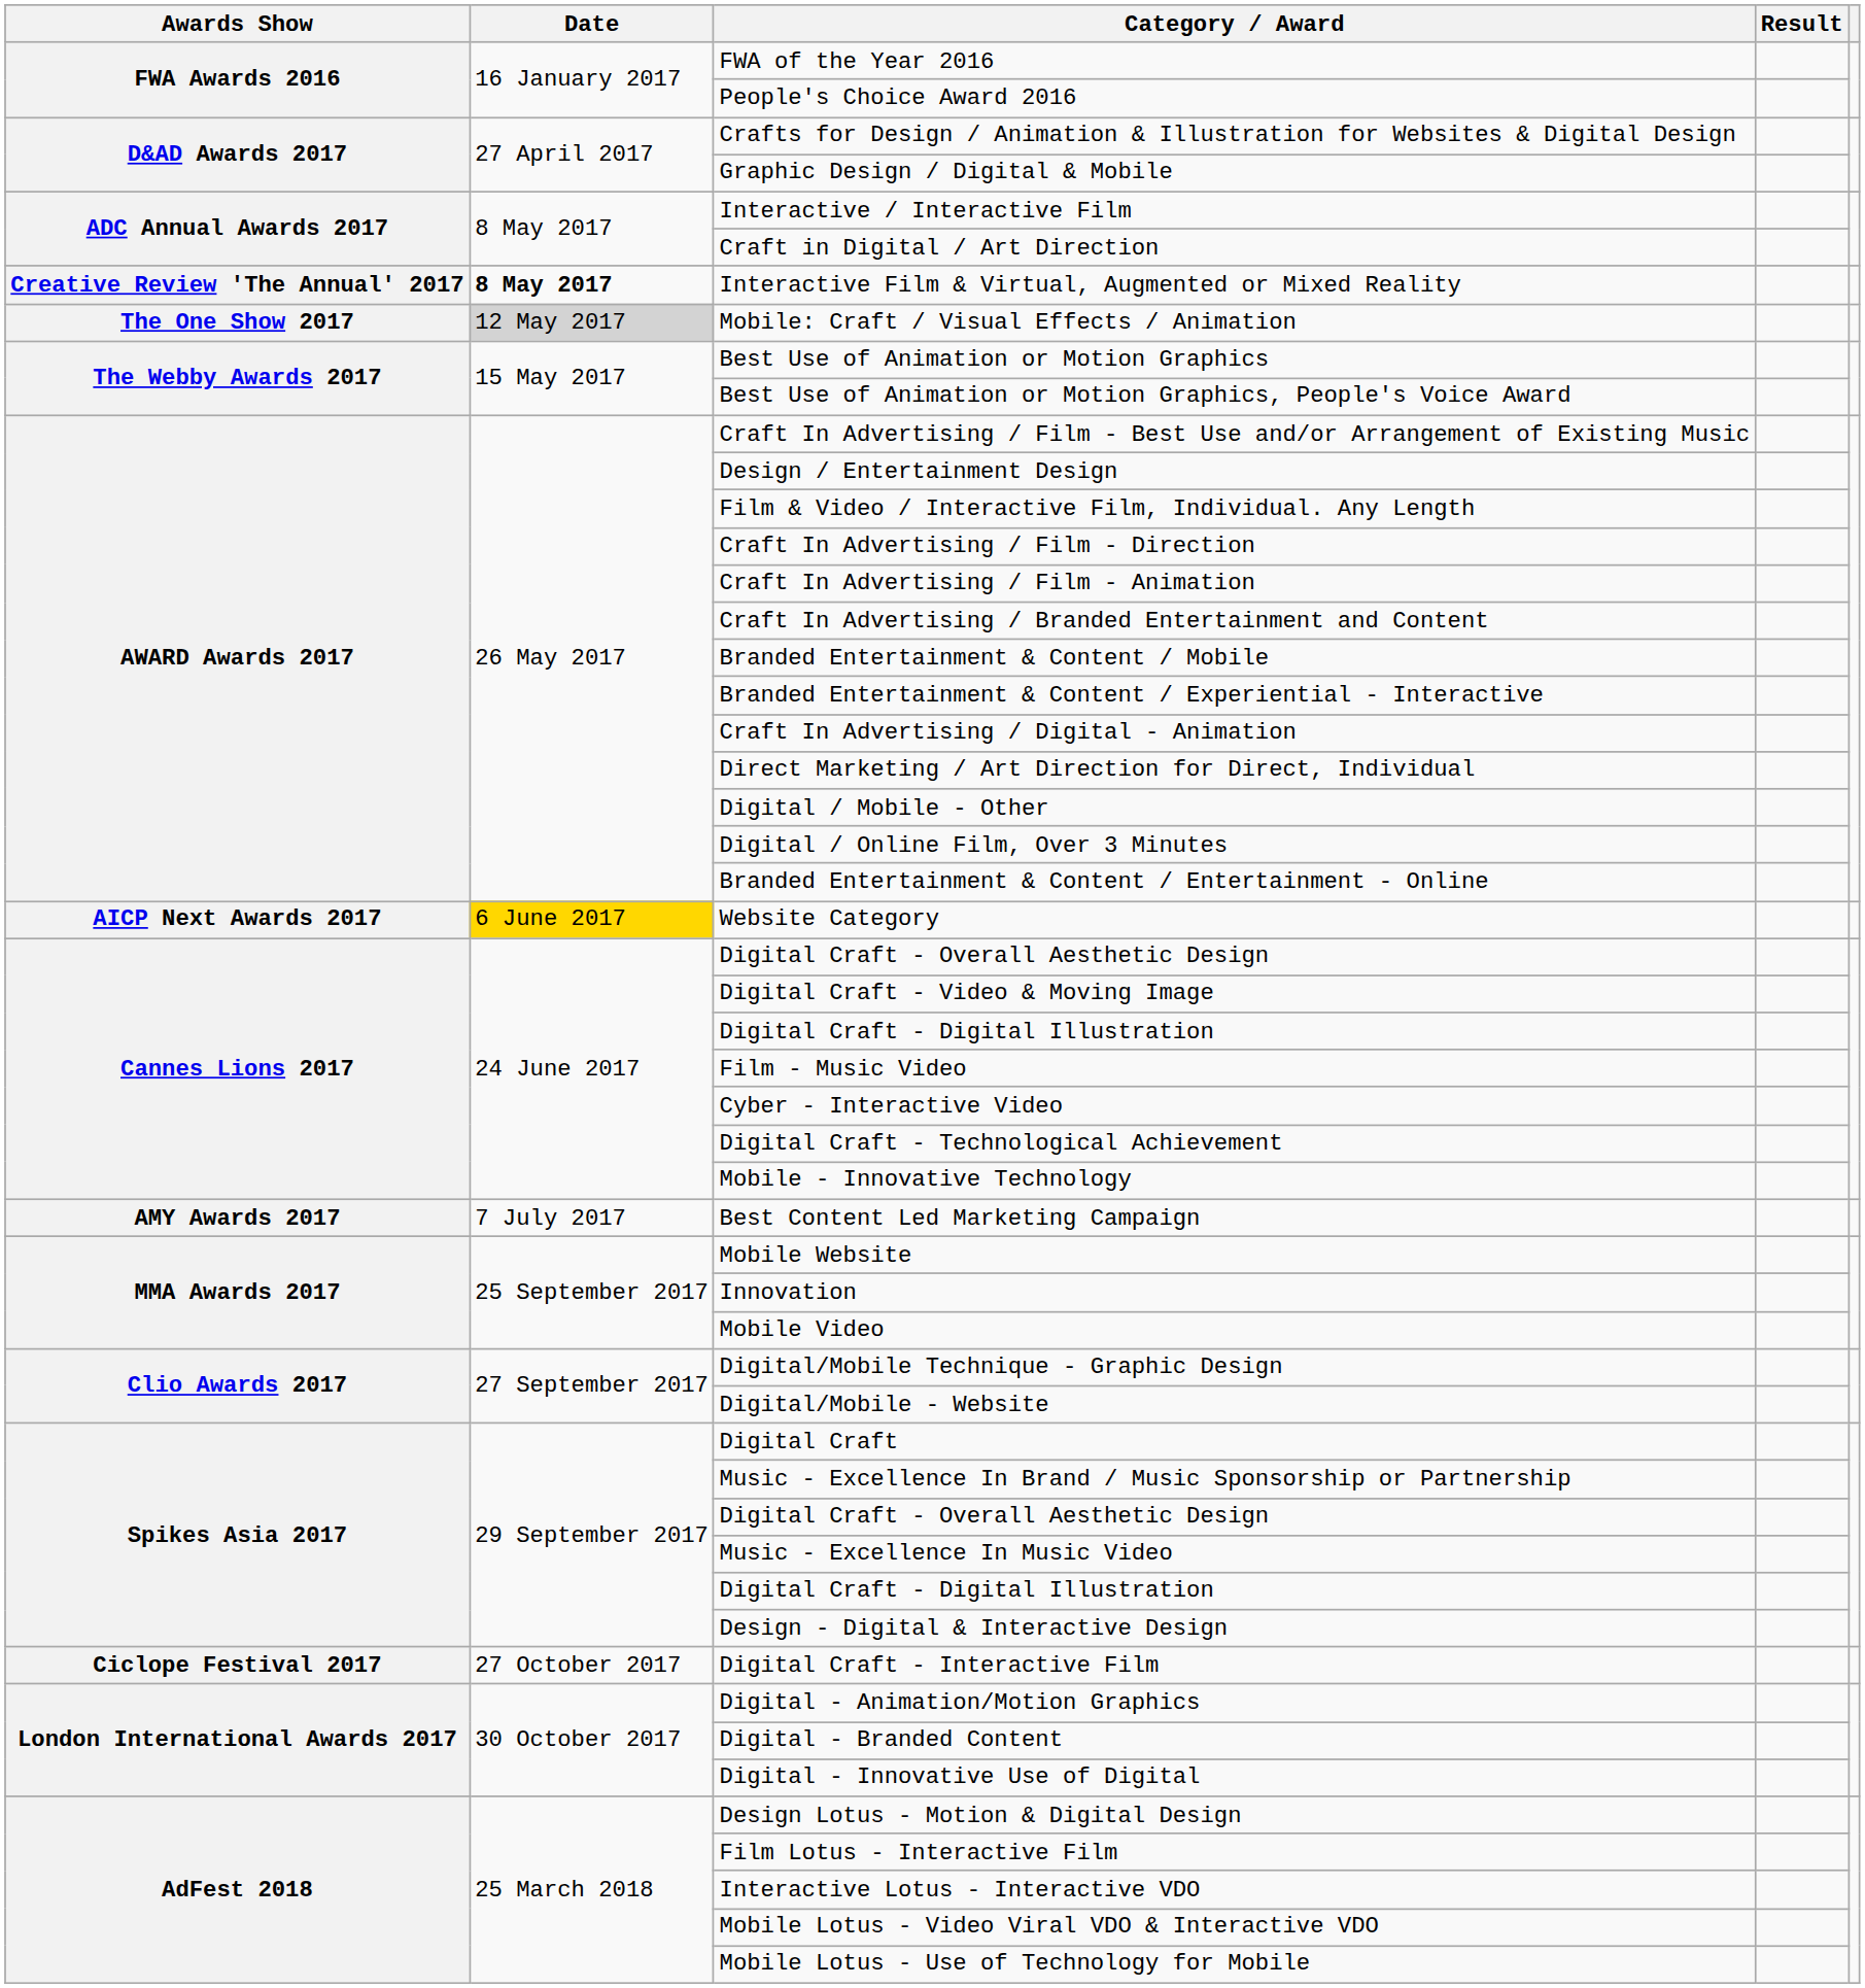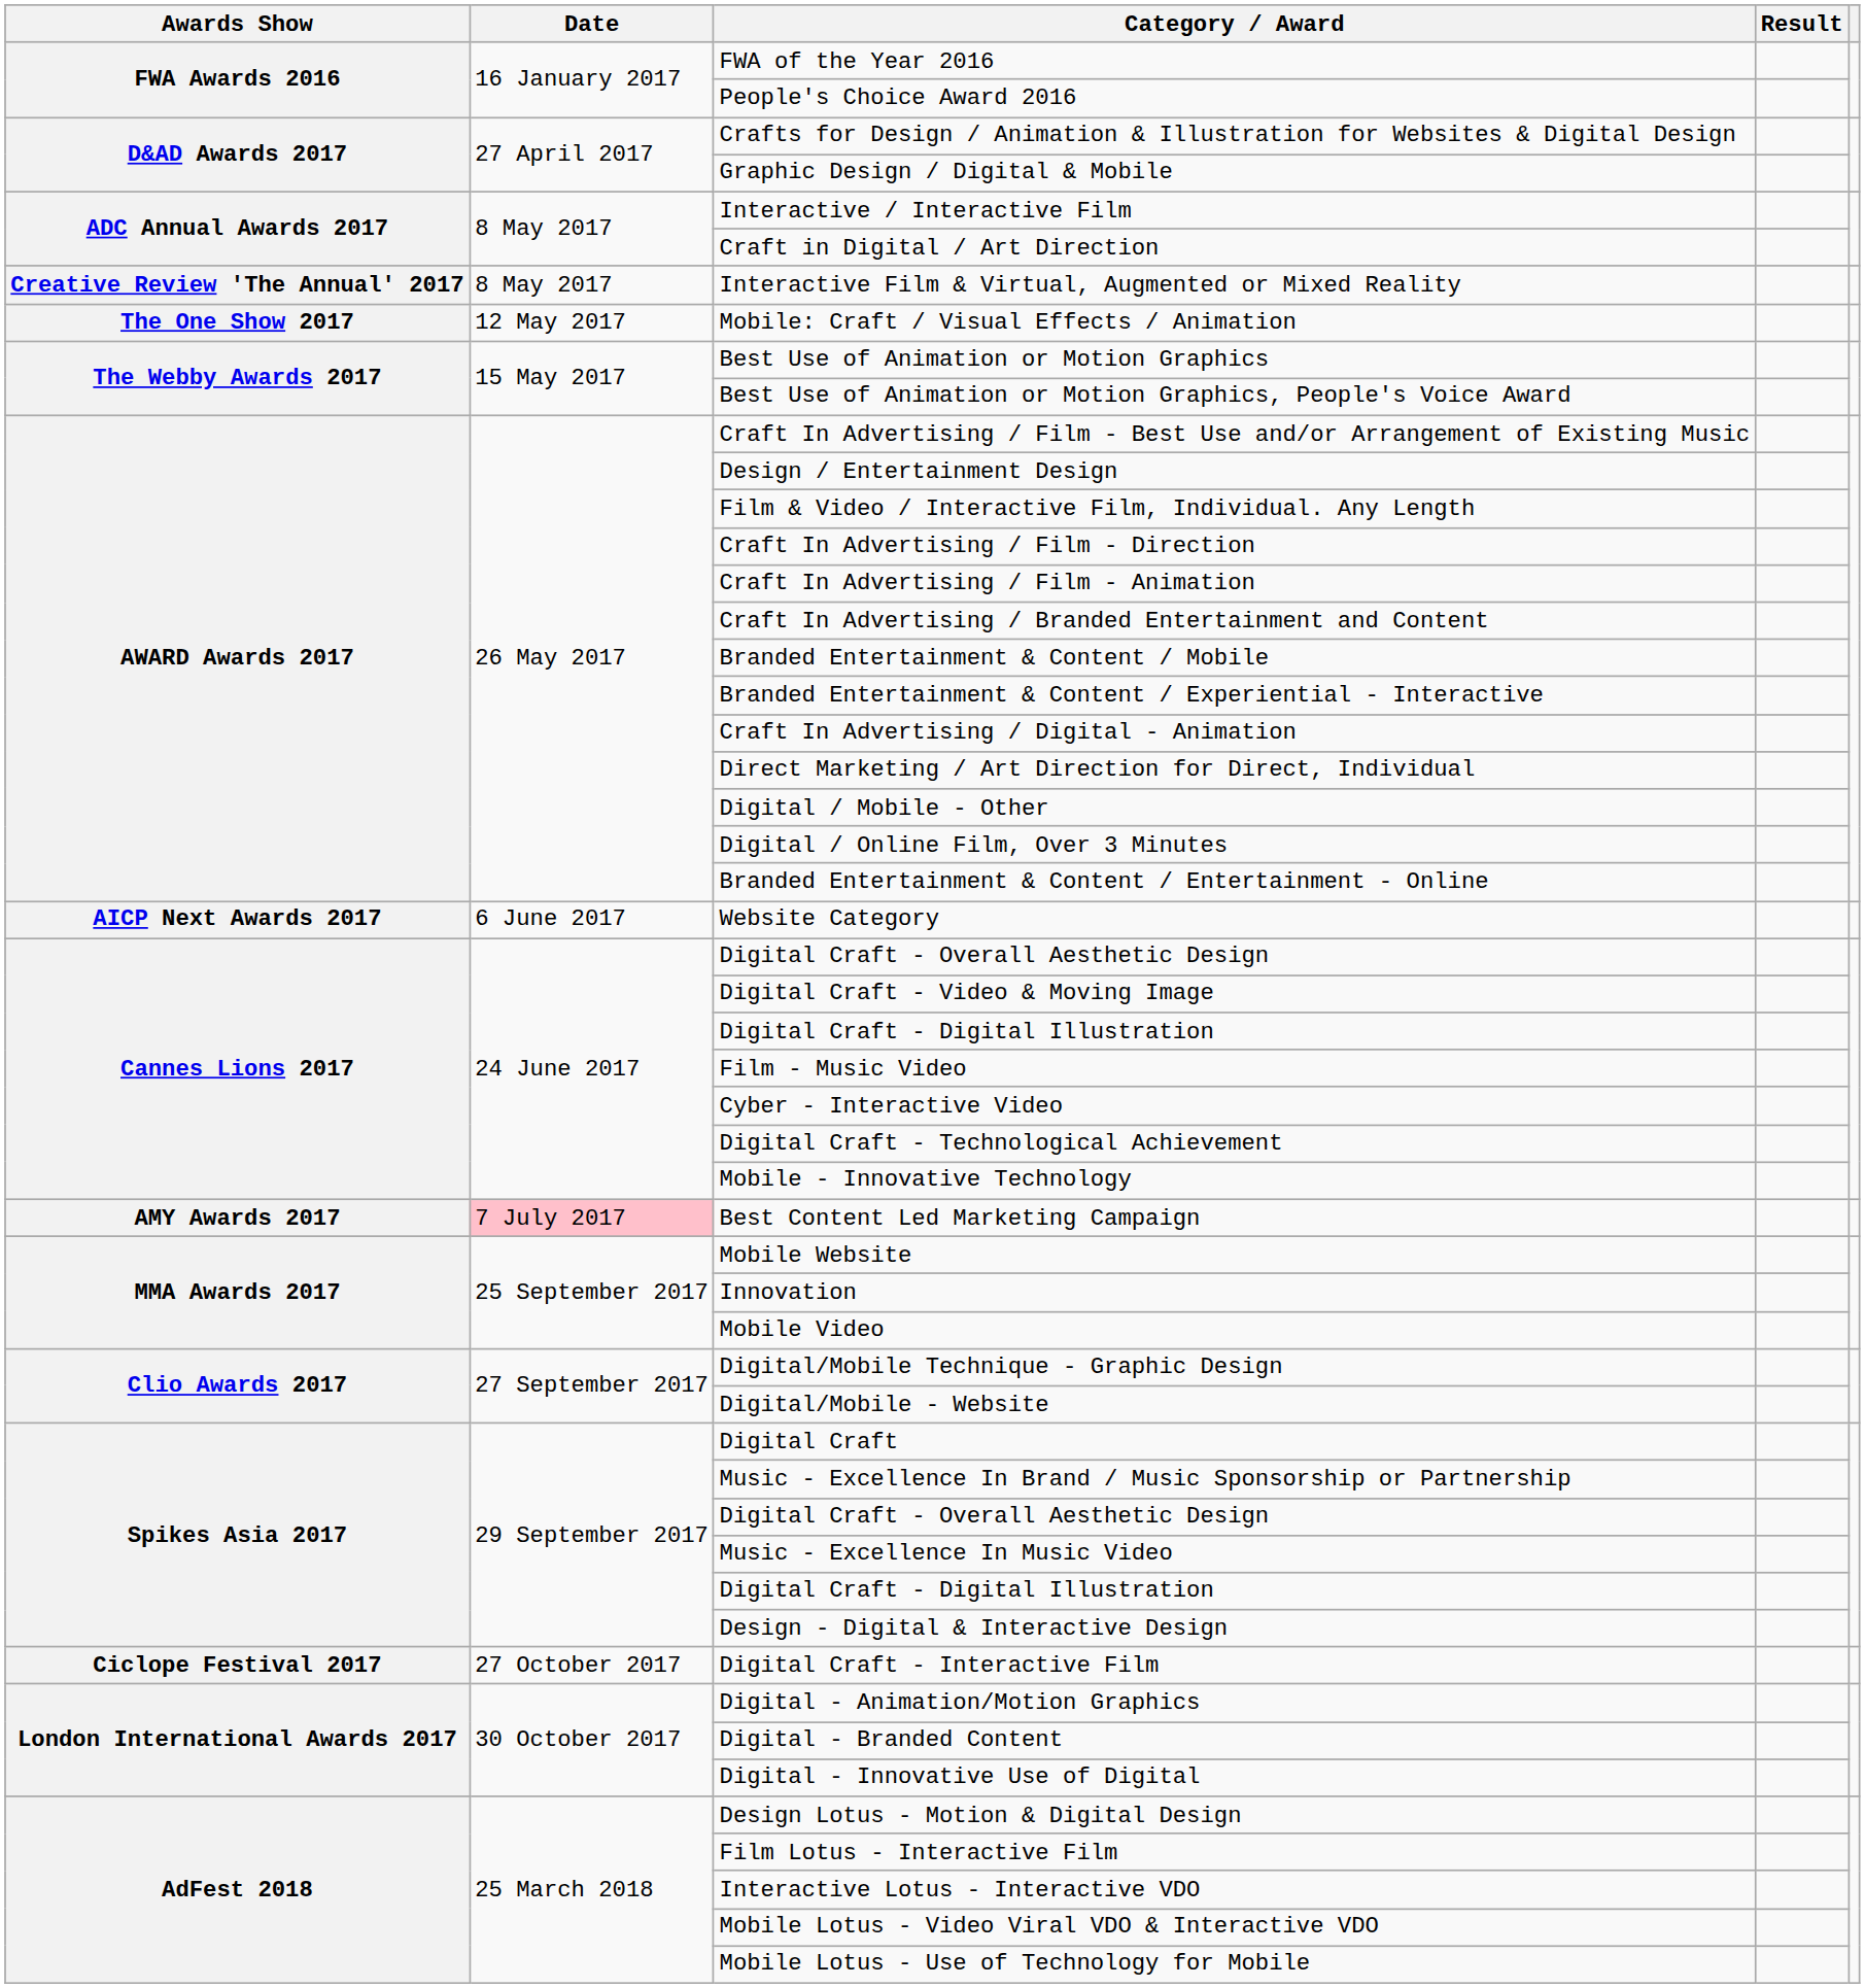Interactive Film & Virtual, Augmented or Mixed Reality | Date: bold -> normal
Mobile: Craft / Visual Effects / Animation | Date: lightgrey background -> no background
Website Category | Date: gold background -> no background
Best Content Led Marketing Campaign | Date: no background -> pink background
